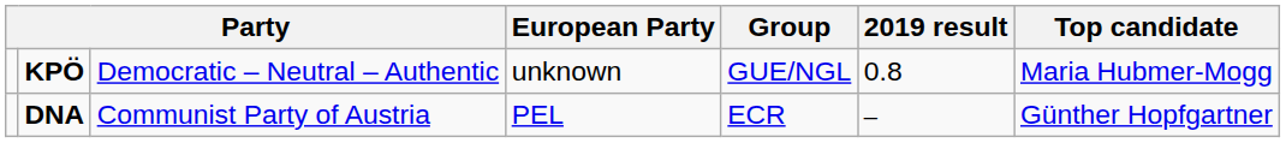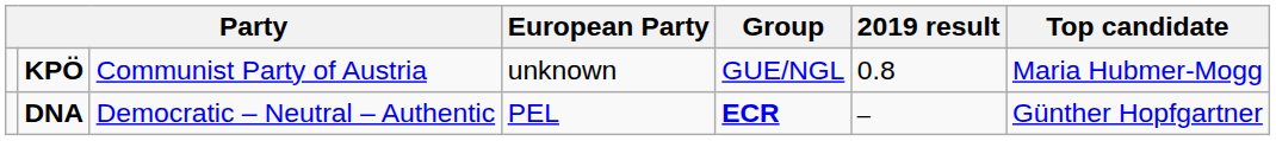KPÖ | column 3: Democratic – Neutral – Authentic -> Communist Party of Austria
DNA | column 3: Communist Party of Austria -> Democratic – Neutral – Authentic
DNA | Group: normal -> bold
